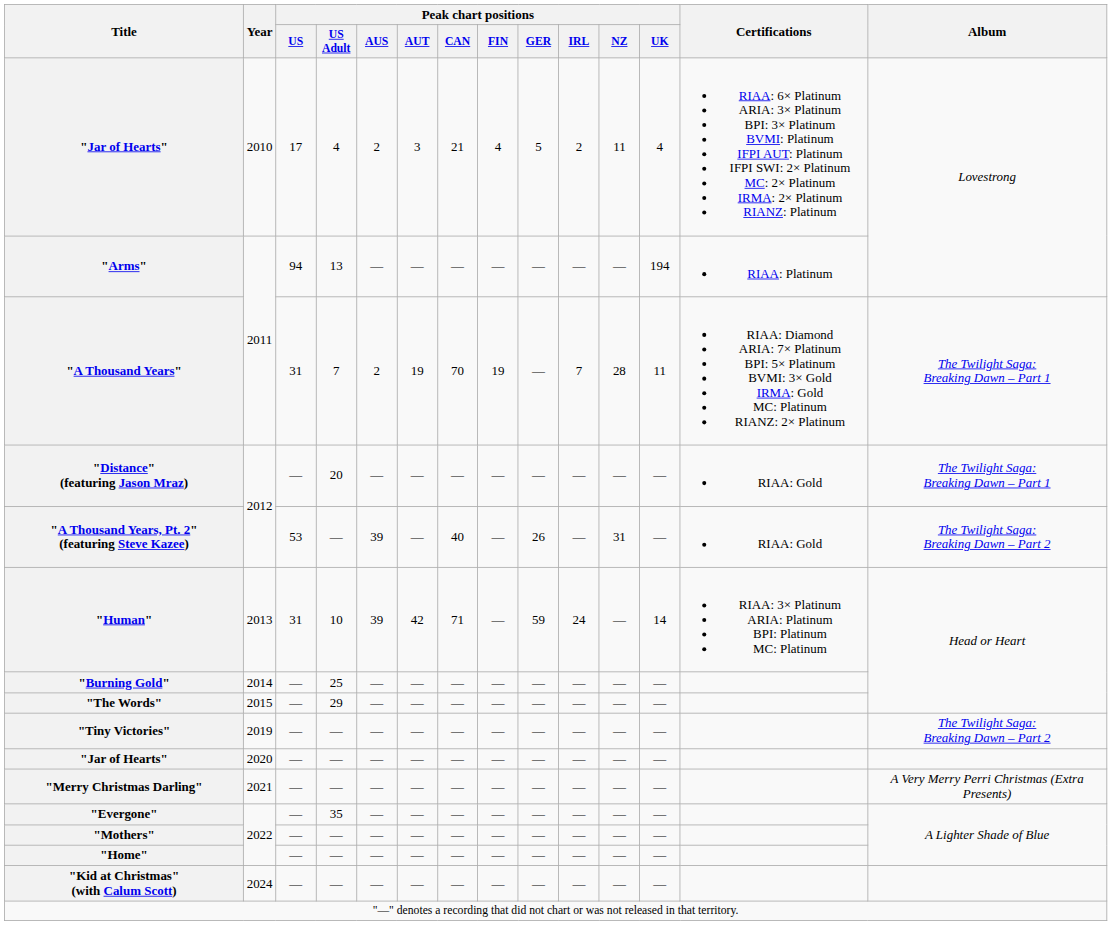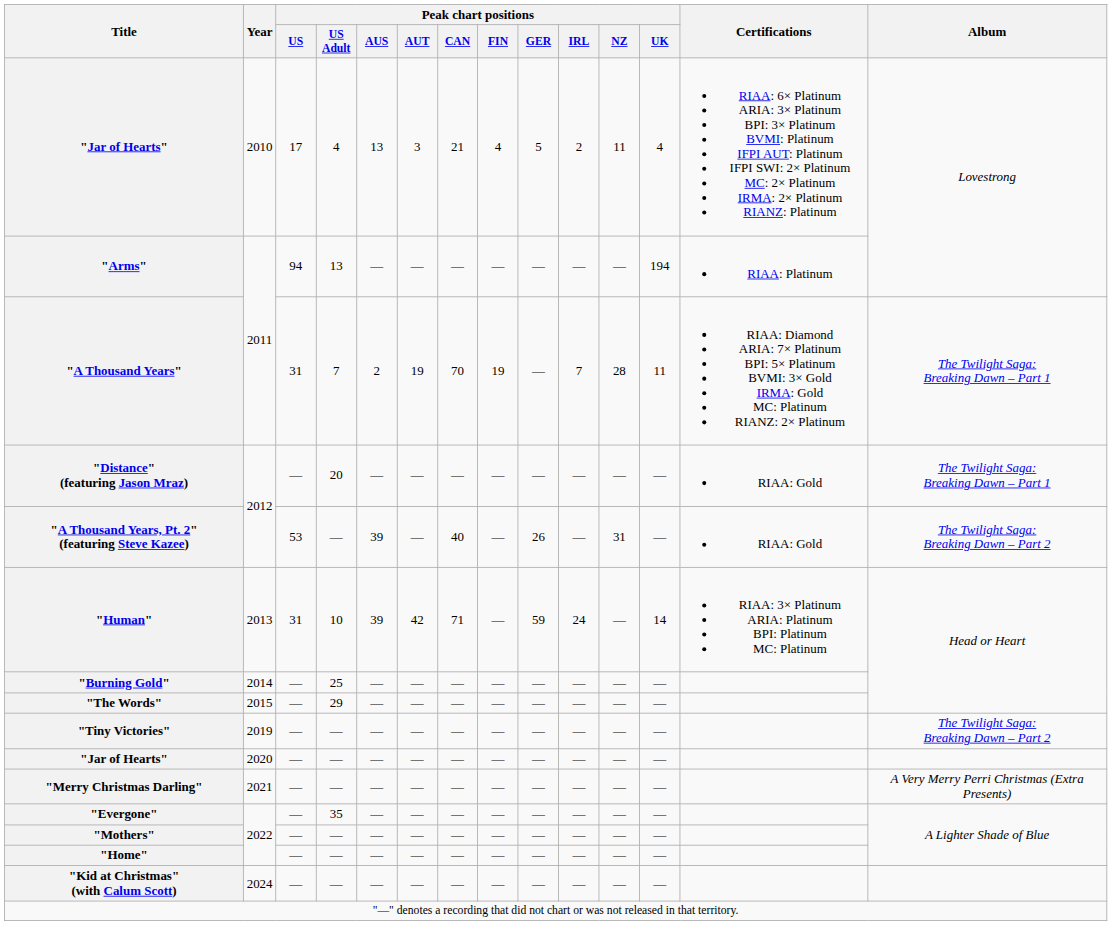"Jar of Hearts" / 2010 | Peak chart positions / AUS: 2 -> 13
